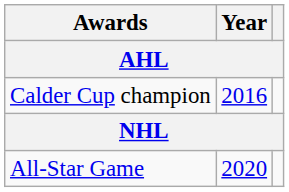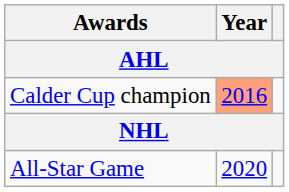Calder Cup champion | Year: no background -> lightsalmon background
